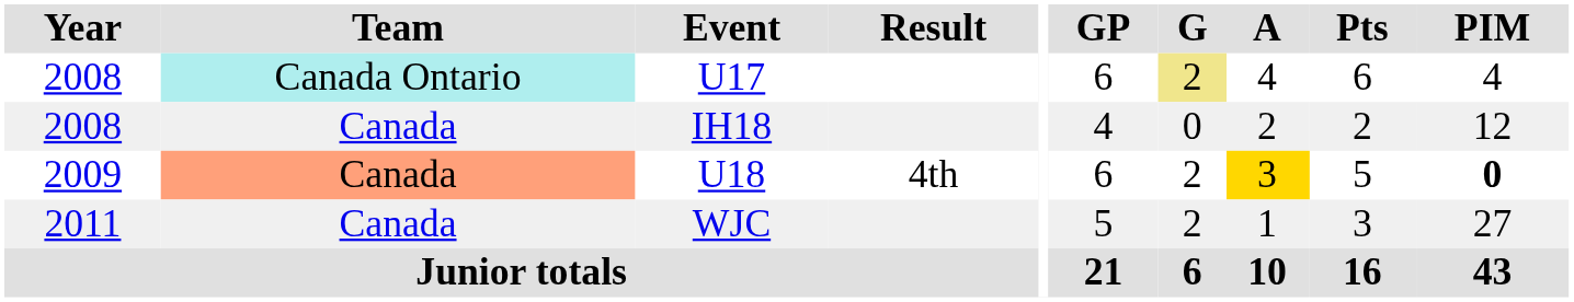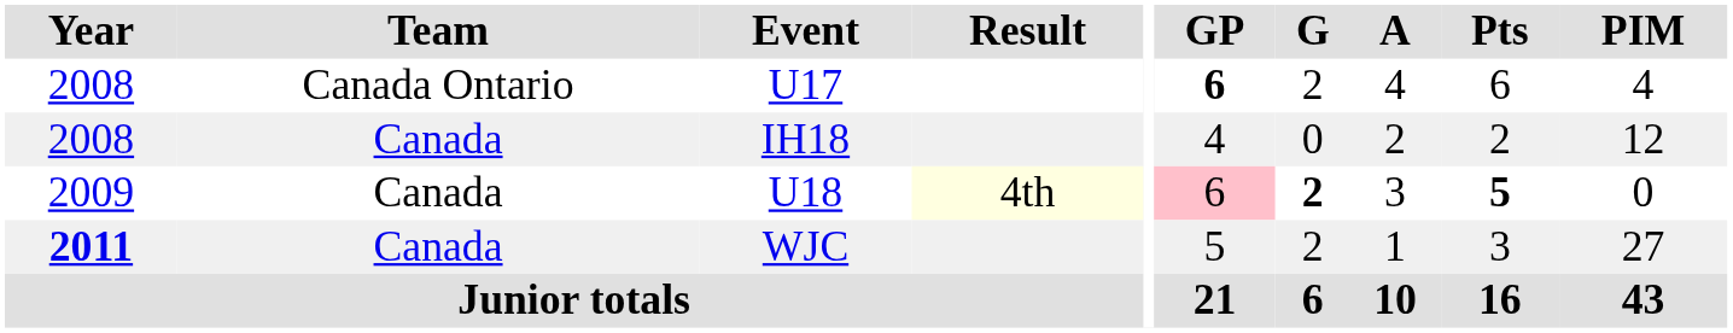U17 | Team: paleturquoise background -> no background
U17 | GP: normal -> bold
U17 | G: khaki background -> no background
U18 | Team: lightsalmon background -> no background
U18 | Result: no background -> lightyellow background
U18 | GP: no background -> pink background
U18 | G: normal -> bold
U18 | A: gold background -> no background
U18 | Pts: normal -> bold
U18 | PIM: bold -> normal
WJC | Year: normal -> bold
